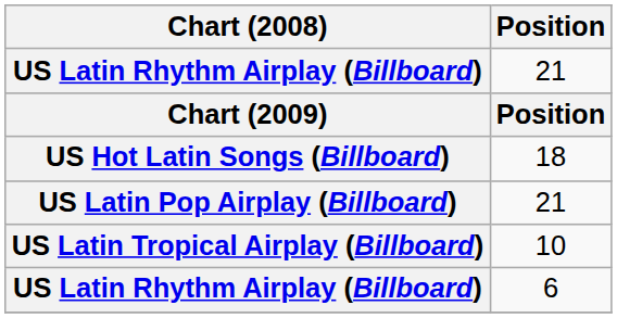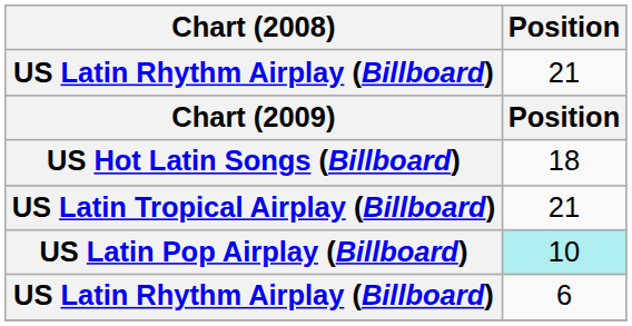row 5 | Chart (2008): US Latin Pop Airplay (Billboard) -> US Latin Tropical Airplay (Billboard)
row 6 | Chart (2008): US Latin Tropical Airplay (Billboard) -> US Latin Pop Airplay (Billboard)
row 6 | Position: no background -> paleturquoise background
